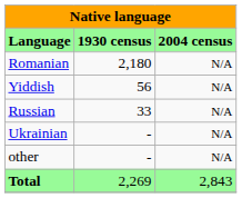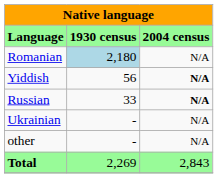Romanian | column 2: no background -> lightblue background
Yiddish | column 3: normal -> bold
Russian | column 3: normal -> bold
